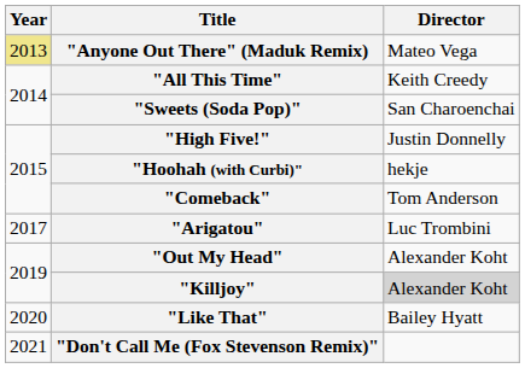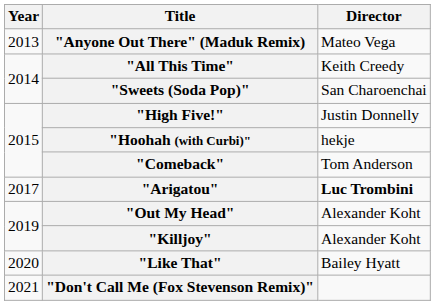"Anyone Out There" (Maduk Remix) | Year: khaki background -> no background
"Arigatou" | Director: normal -> bold
"Killjoy" | Director: lightgrey background -> no background
